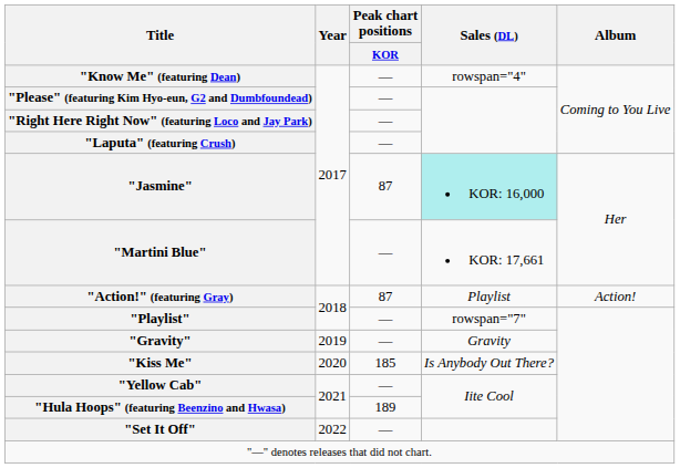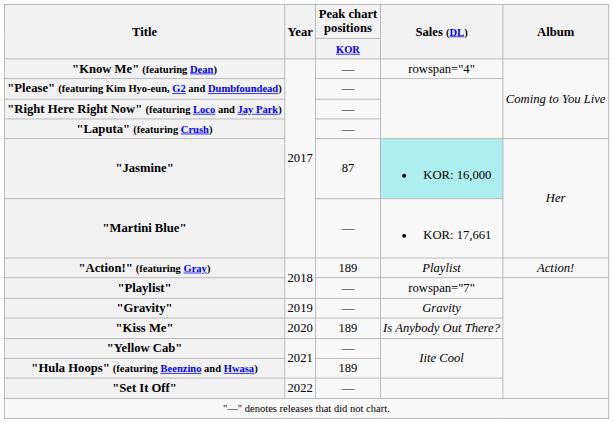"Action!" (featuring Gray) | Peak chart positions / KOR: 87 -> 189
"Kiss Me" | Peak chart positions / KOR: 185 -> 189
